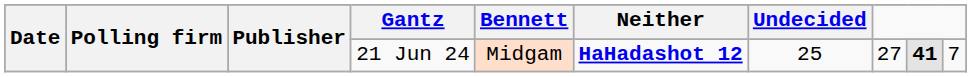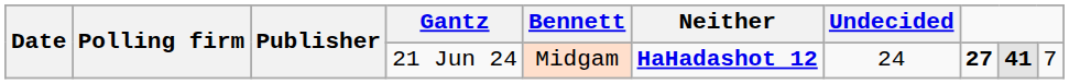row 2 | Undecided: 25 -> 24
row 2 | column 8: normal -> bold
